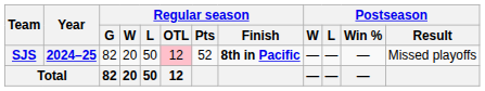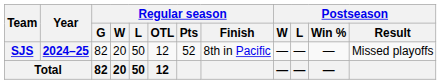SJS | Regular season / OTL: pink background -> no background
SJS | Regular season / Finish: bold -> normal
